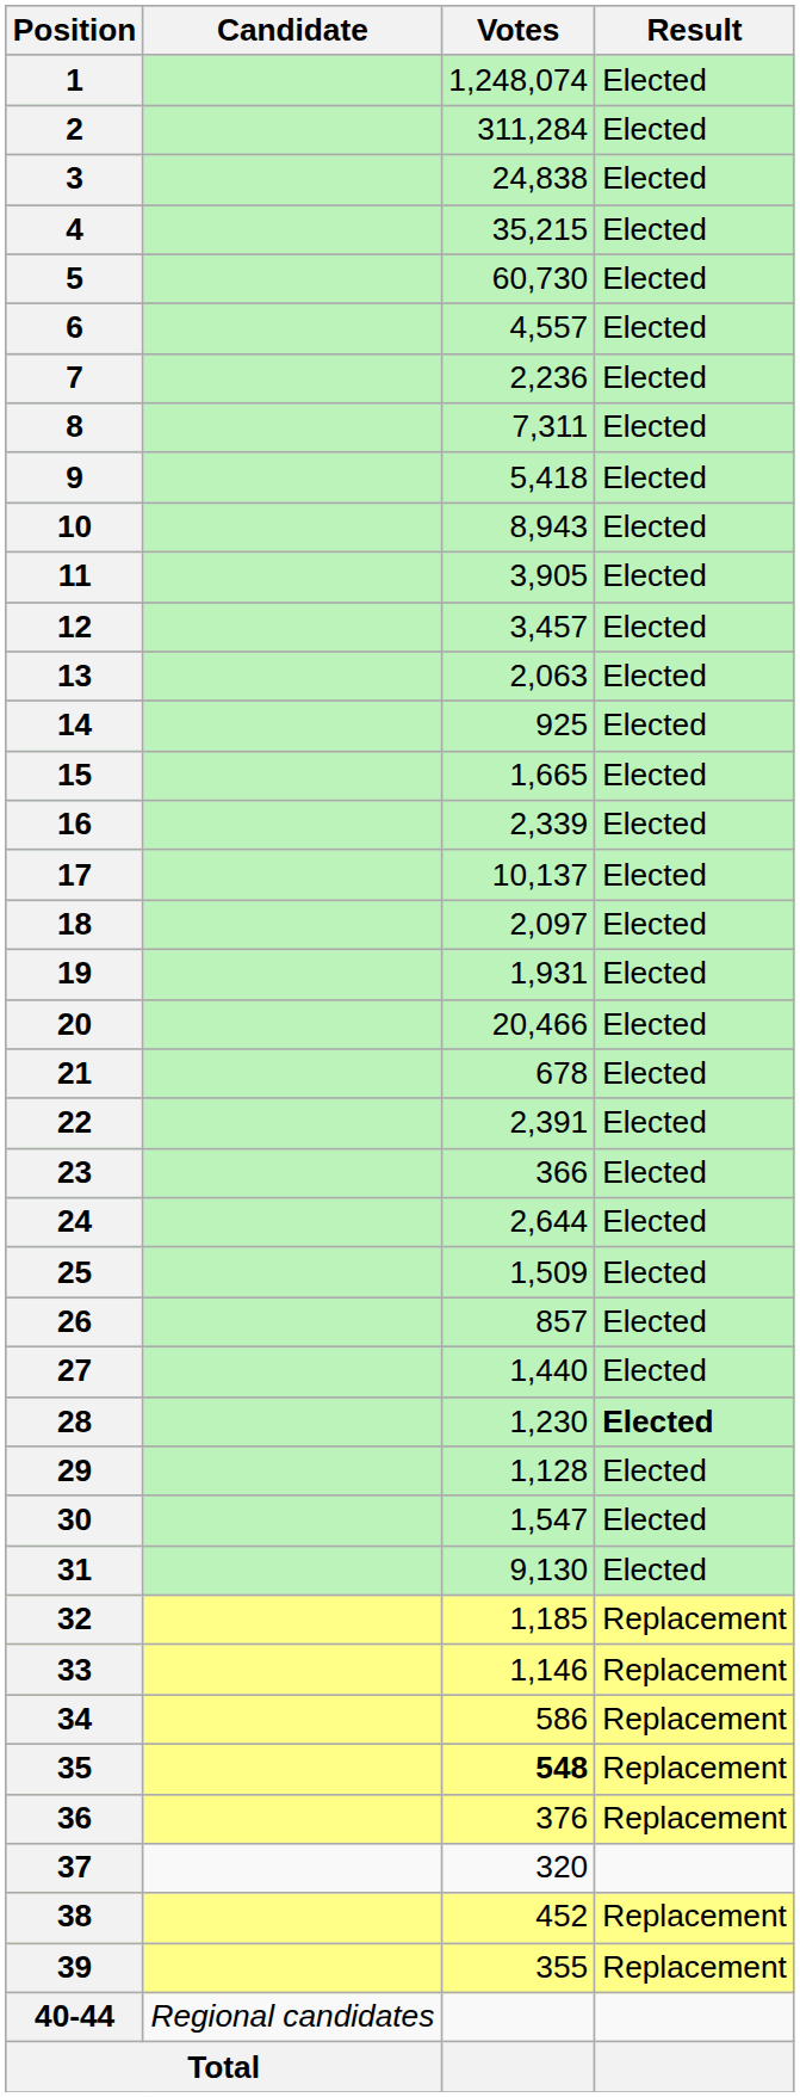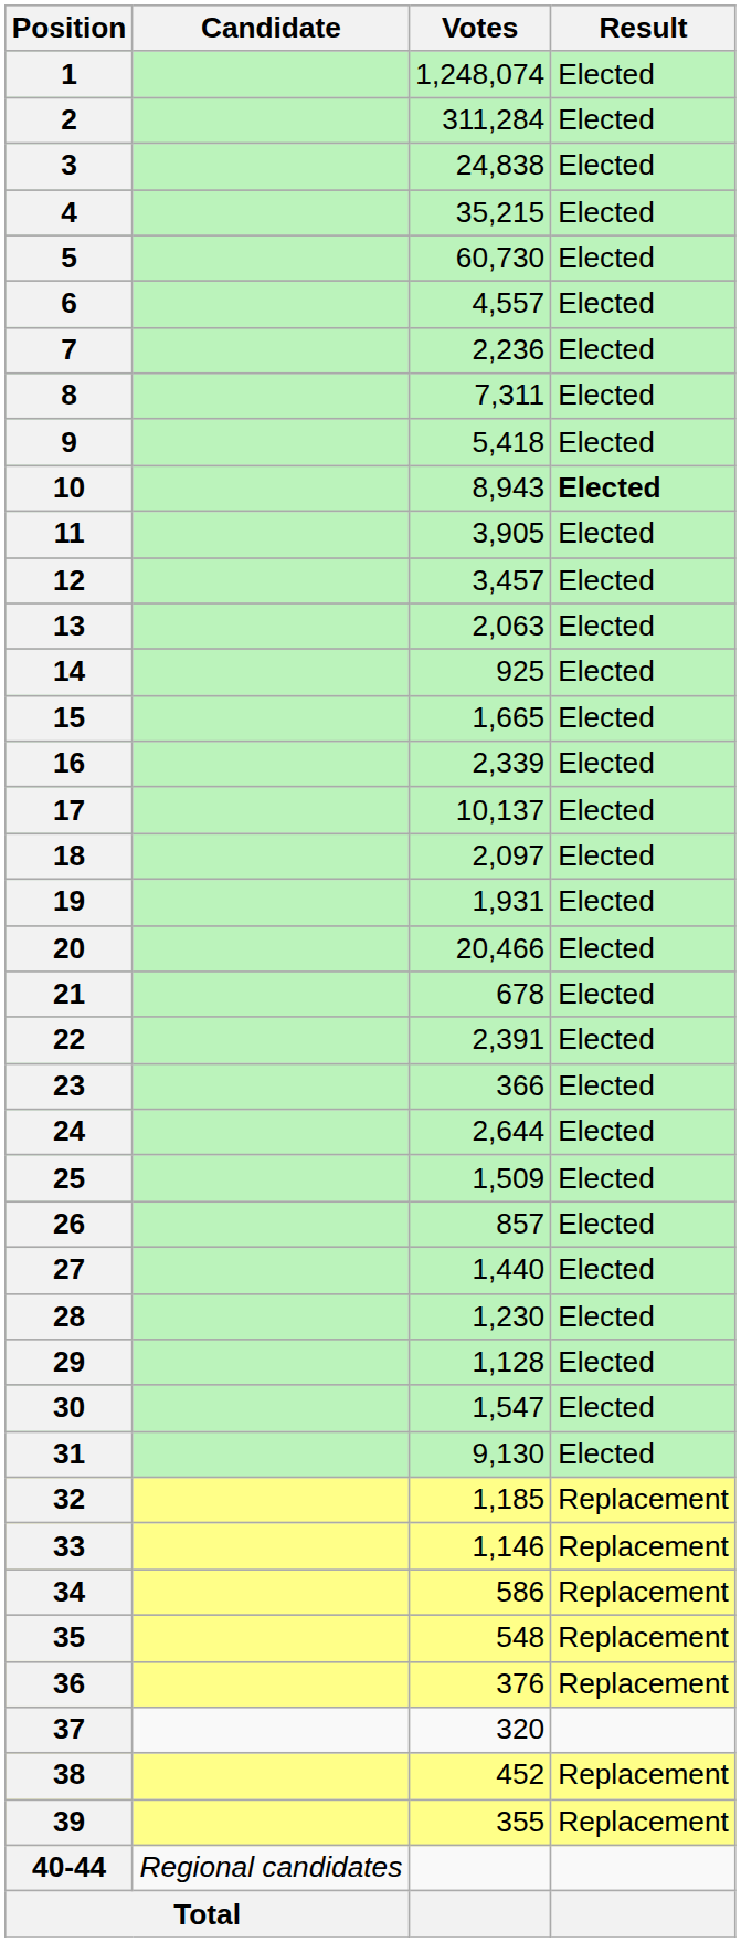10 | Result: normal -> bold
28 | Result: bold -> normal
35 | Votes: bold -> normal
